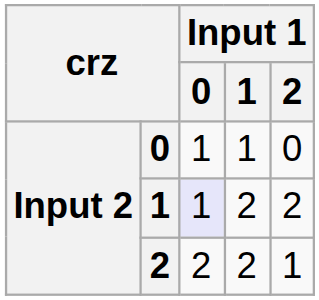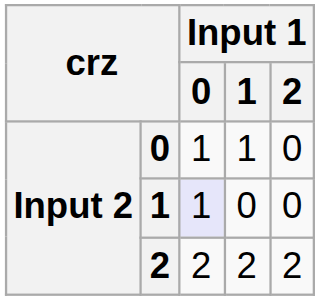row 4 | Input 1 / 1: 2 -> 0
row 4 | Input 1 / 2: 2 -> 0
row 5 | Input 1 / 2: 1 -> 2
